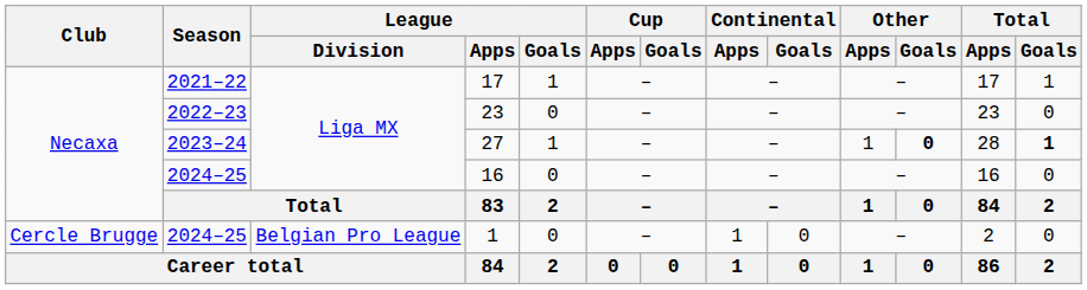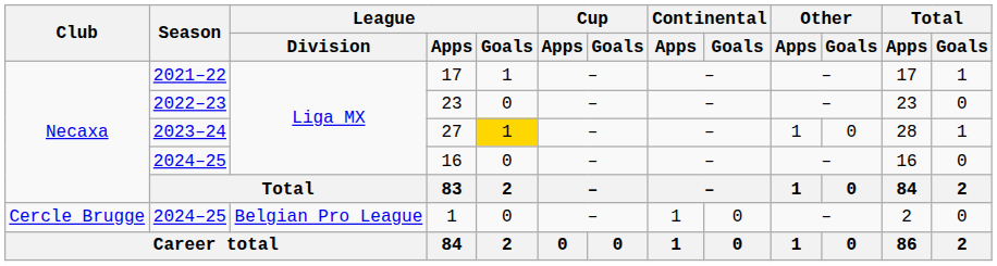27 | League / Goals: no background -> gold background
27 | Other / Goals: bold -> normal
27 | Total / Goals: bold -> normal
